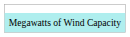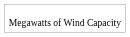row 1 | column 1: paleturquoise background -> no background
